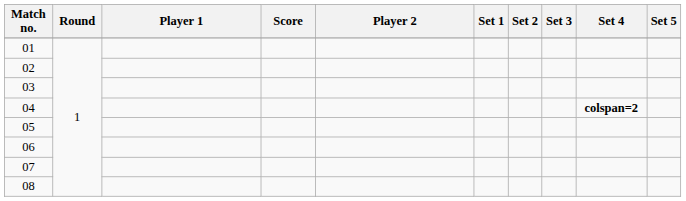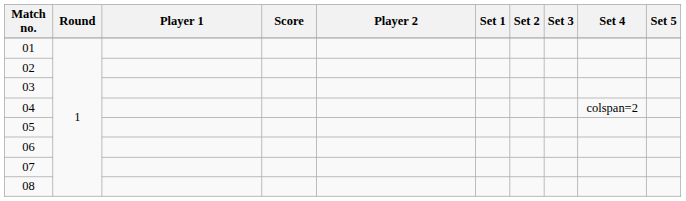04 | Set 4: bold -> normal
